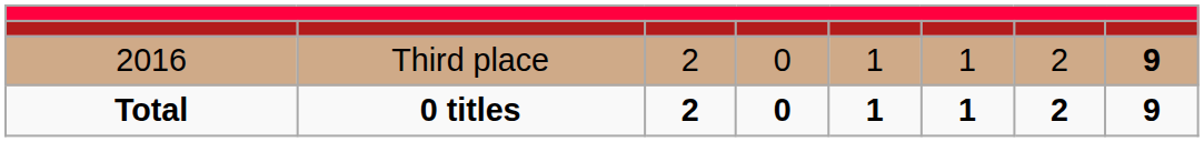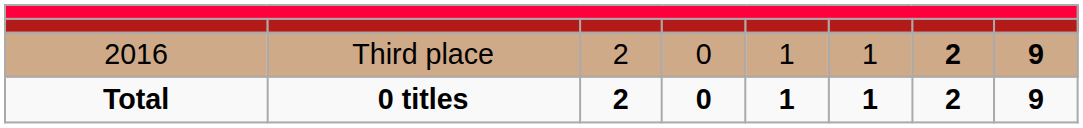2016 | column 7: normal -> bold
